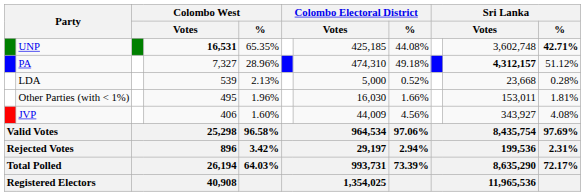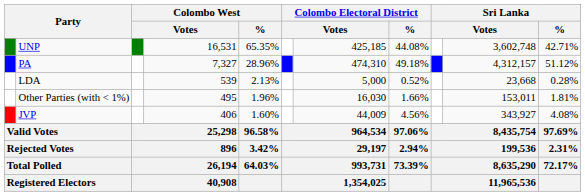UNP | column 4: bold -> normal
UNP | Sri Lanka / %: bold -> normal
PA | column 10: bold -> normal
